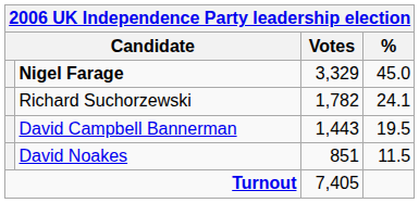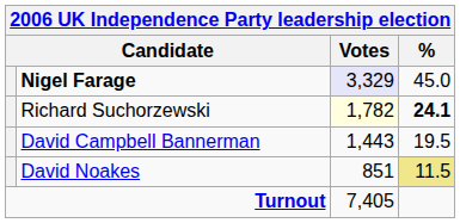Nigel Farage | Votes: no background -> lavender background
Richard Suchorzewski | Votes: no background -> lightyellow background
Richard Suchorzewski | %: normal -> bold
David Noakes | %: no background -> khaki background
